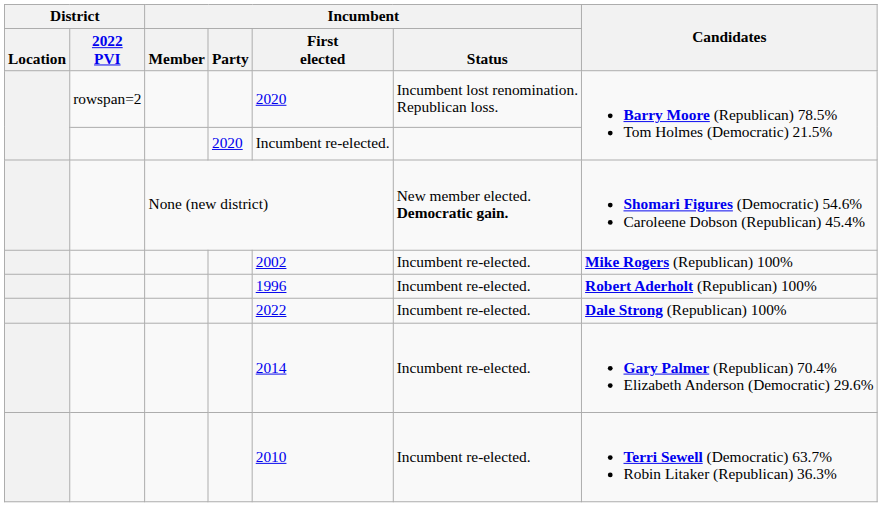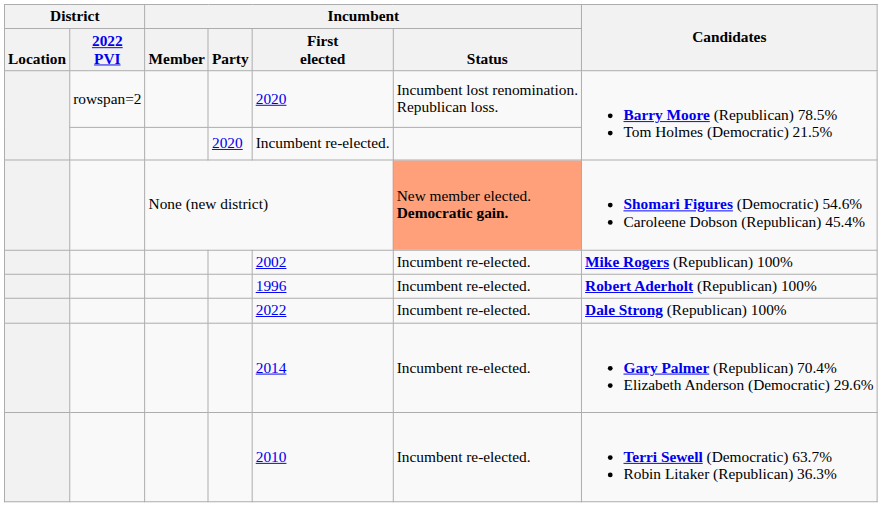None (new district) | Incumbent / Status: no background -> lightsalmon background
